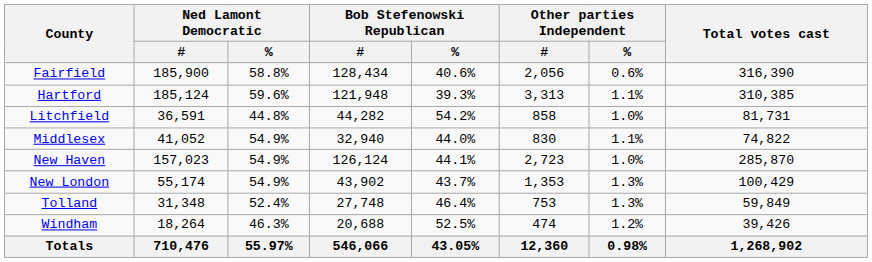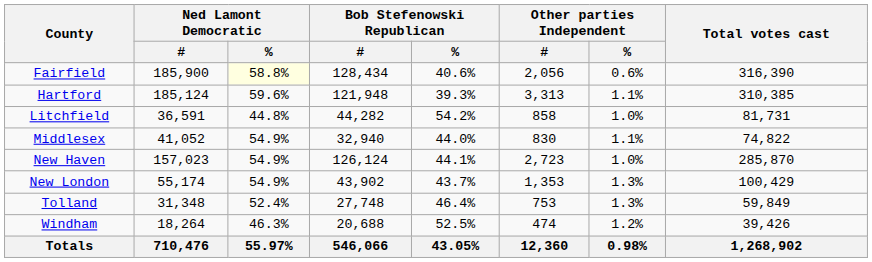Fairfield | Ned Lamont Democratic / %: no background -> lightyellow background
